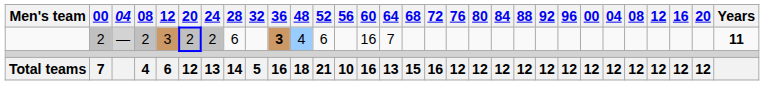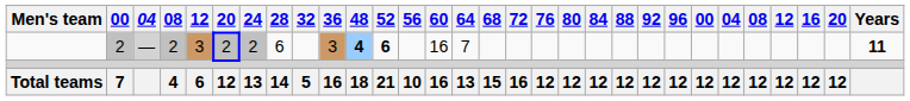row 2 | 36: bold -> normal
row 2 | 48: normal -> bold
row 2 | 52: normal -> bold
